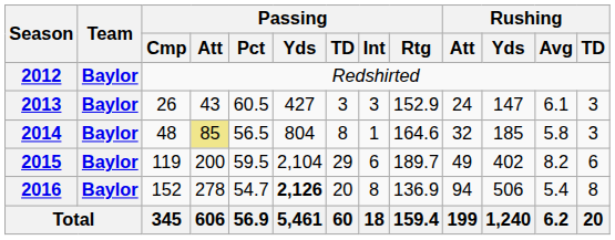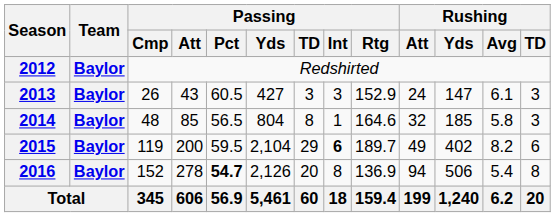2014 | Passing / Att: khaki background -> no background
2015 | Passing / Int: normal -> bold
2016 | Passing / Pct: normal -> bold
2016 | Passing / Yds: bold -> normal
